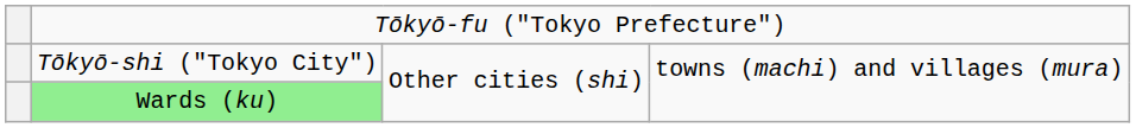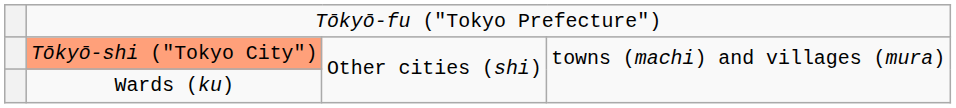Tōkyō-shi ("Tokyo City") | column 2: no background -> lightsalmon background
Wards (ku) | column 2: lightgreen background -> no background
